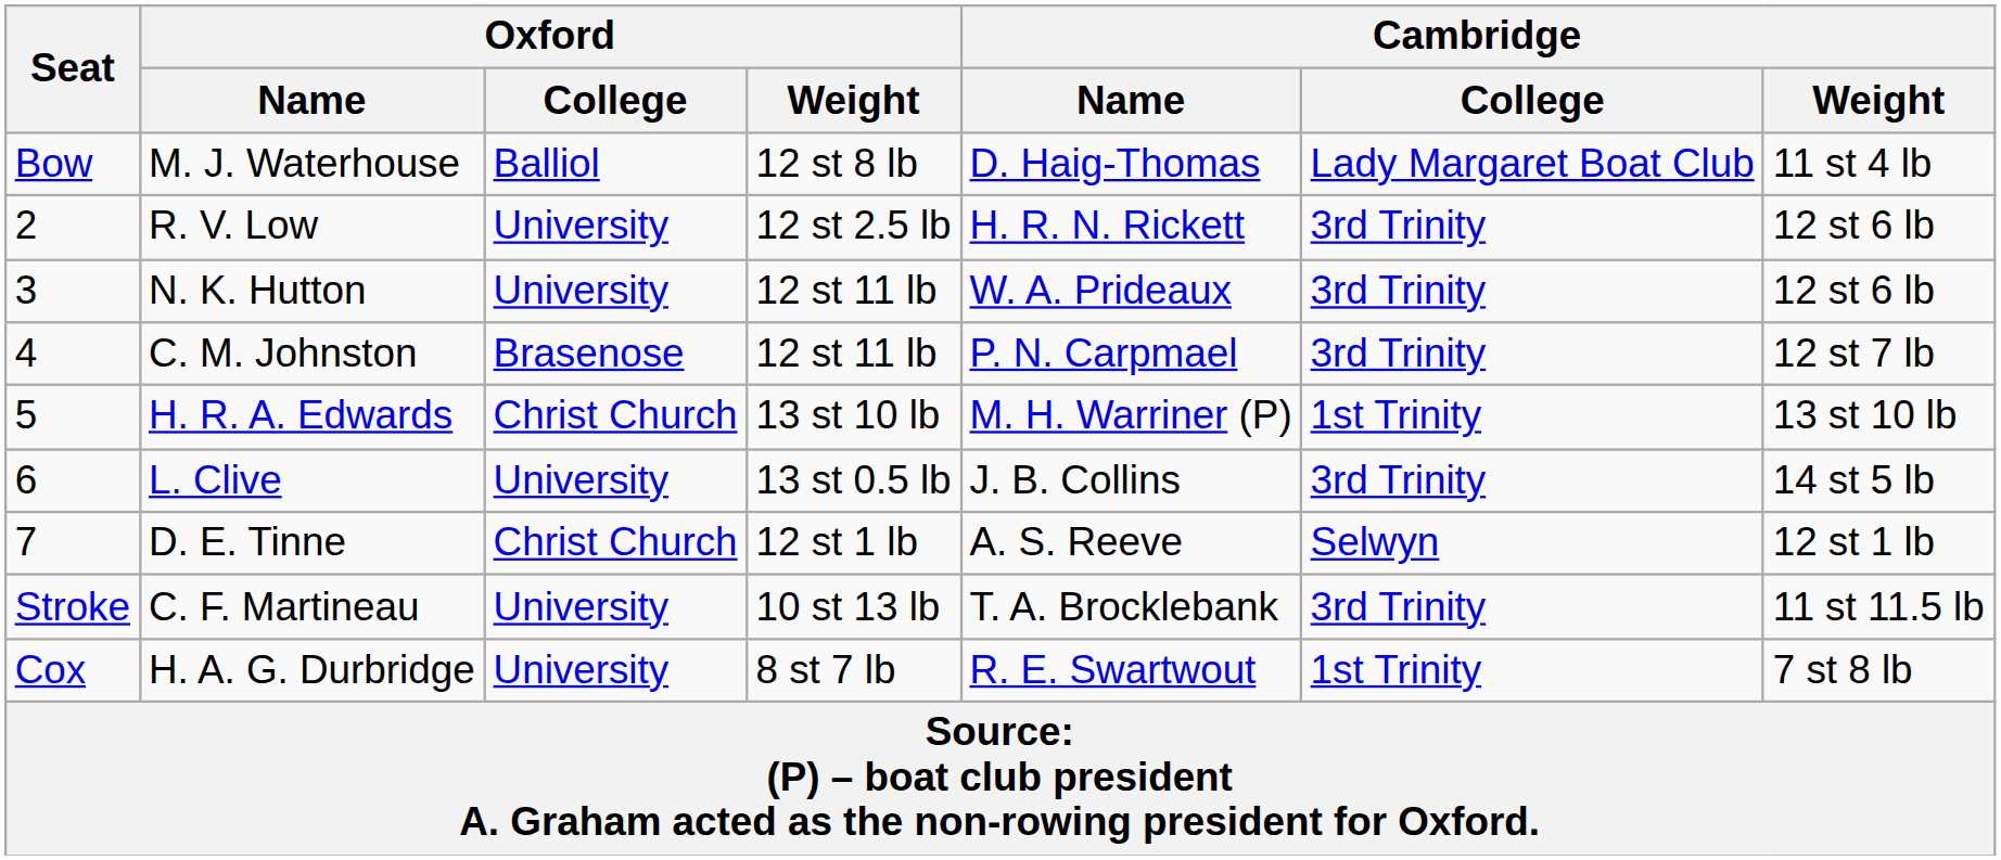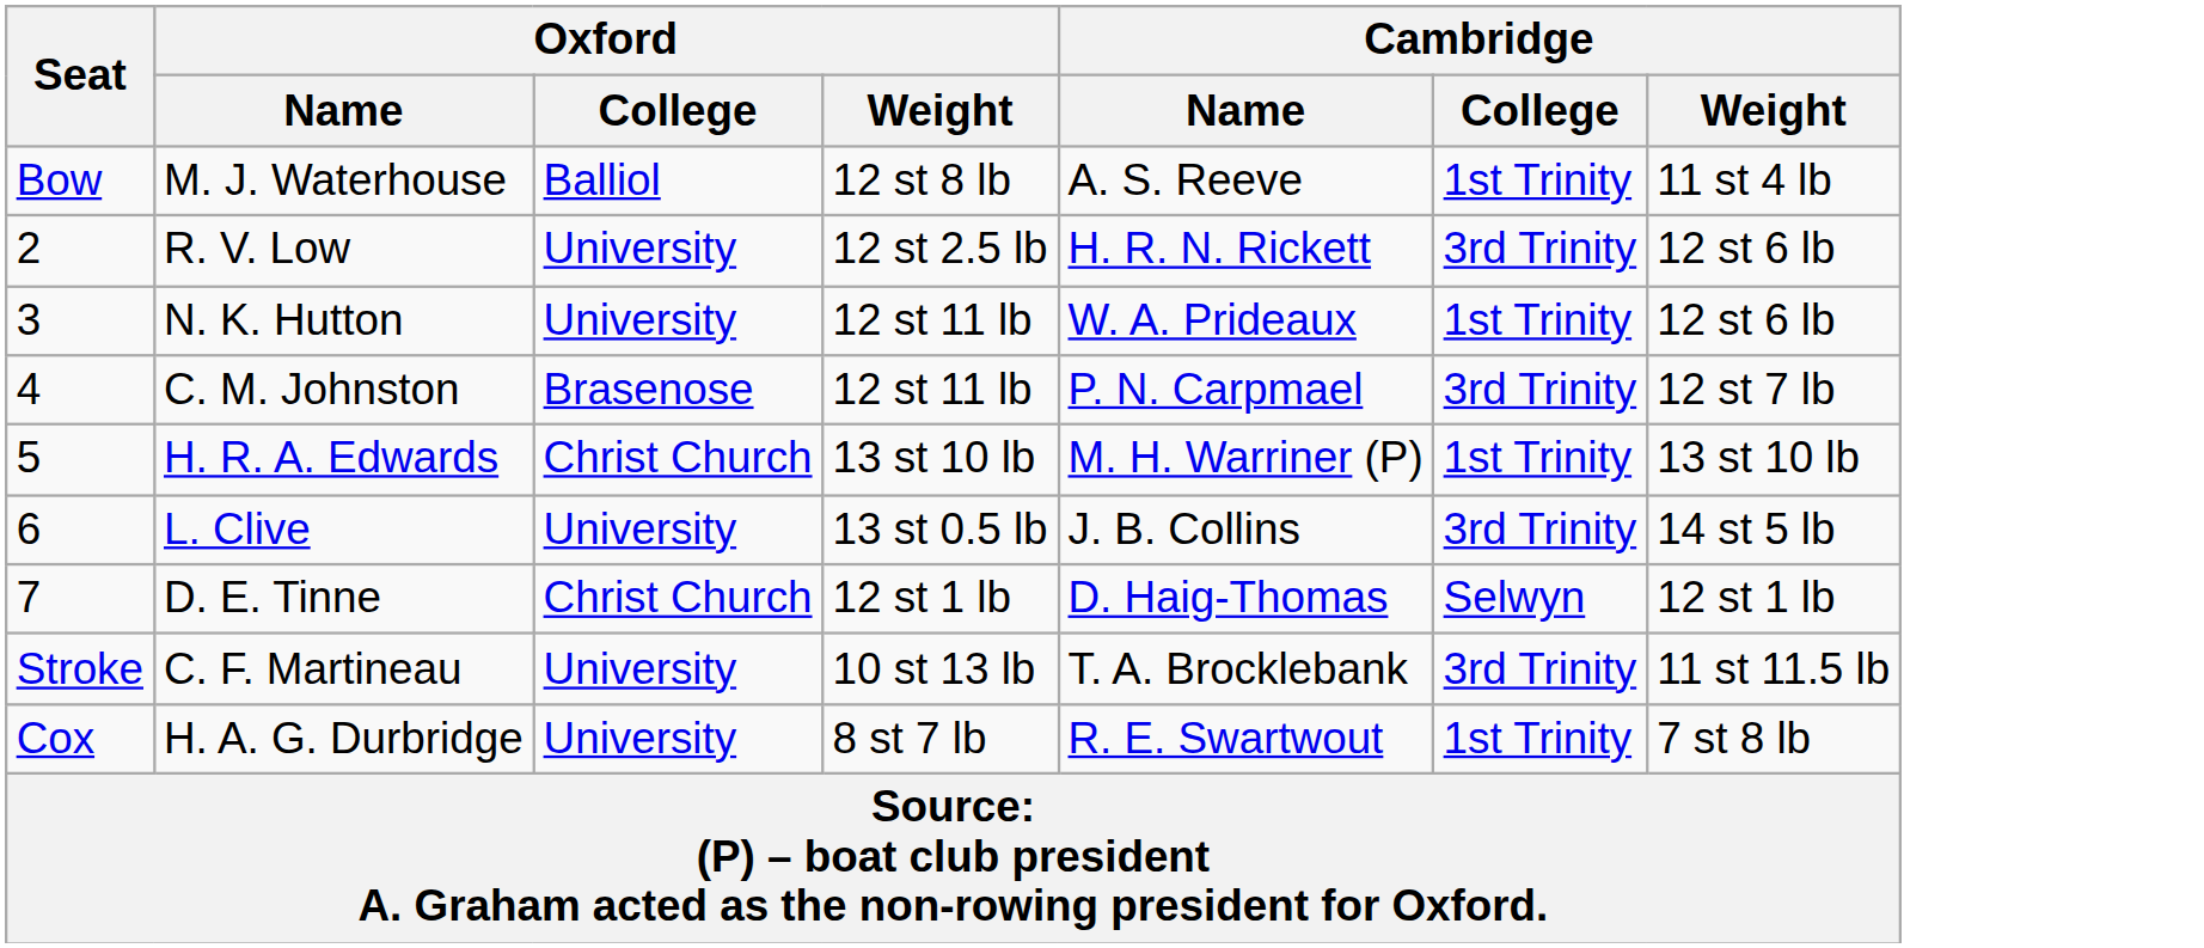M. J. Waterhouse | Cambridge / Name: D. Haig-Thomas -> A. S. Reeve
M. J. Waterhouse | Cambridge / College: Lady Margaret Boat Club -> 1st Trinity
N. K. Hutton | Cambridge / College: 3rd Trinity -> 1st Trinity
D. E. Tinne | Cambridge / Name: A. S. Reeve -> D. Haig-Thomas
